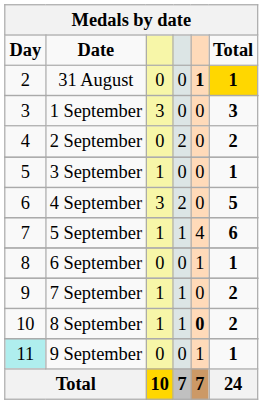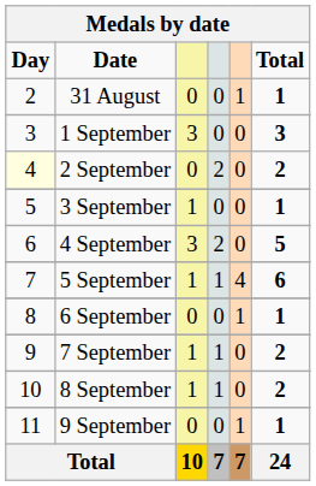31 August | column 5: bold -> normal
31 August | Total: gold background -> no background
2 September | Day: no background -> lightyellow background
8 September | column 5: bold -> normal
9 September | Day: paleturquoise background -> no background
